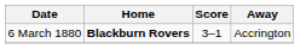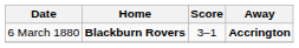6 March 1880 | Away: normal -> bold
